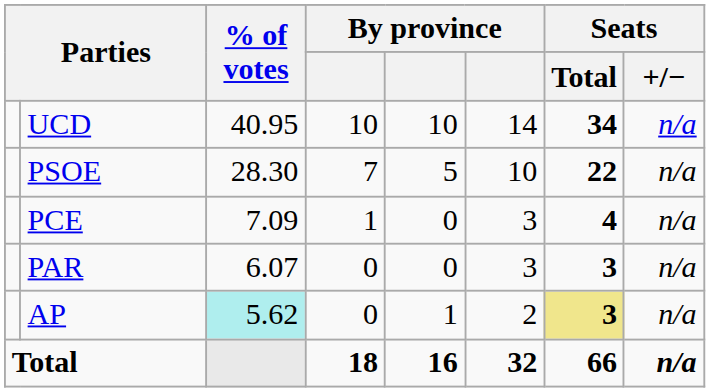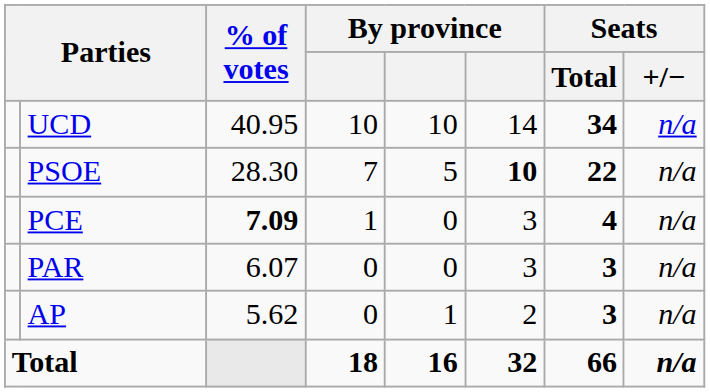PSOE | column 6: normal -> bold
PCE | % of votes: normal -> bold
AP | % of votes: paleturquoise background -> no background
AP | Seats / Total: khaki background -> no background
